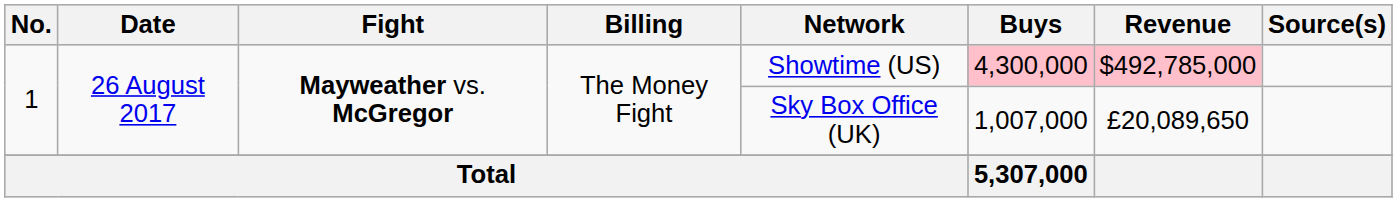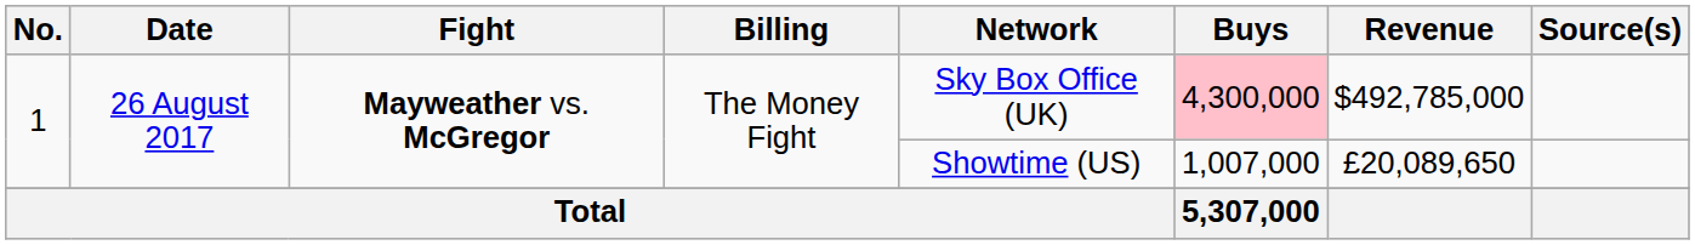row 2 | Network: Showtime (US) -> Sky Box Office (UK)
row 2 | Revenue: pink background -> no background
row 3 | Network: Sky Box Office (UK) -> Showtime (US)
